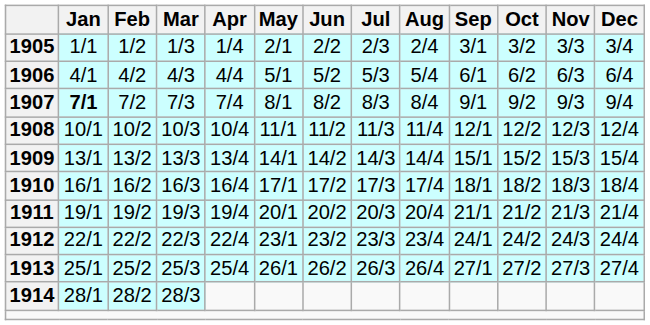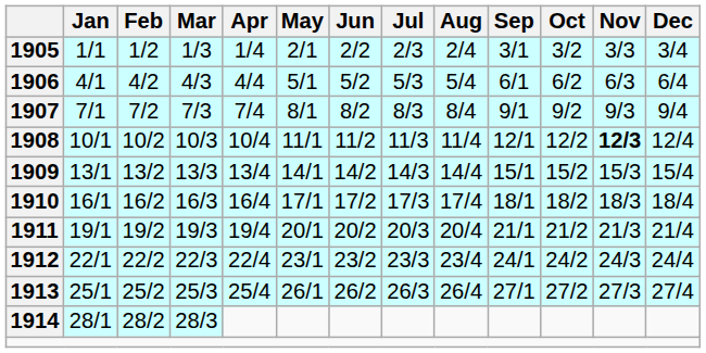1907 | Jan: bold -> normal
1908 | Nov: normal -> bold
